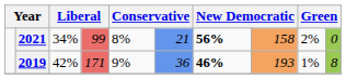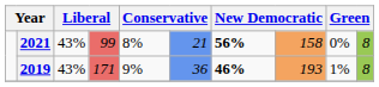2021 | column 3: 34% -> 43%
2021 | column 9: 2% -> 0%
2021 | column 10: 0 -> 8
2019 | column 3: 42% -> 43%
